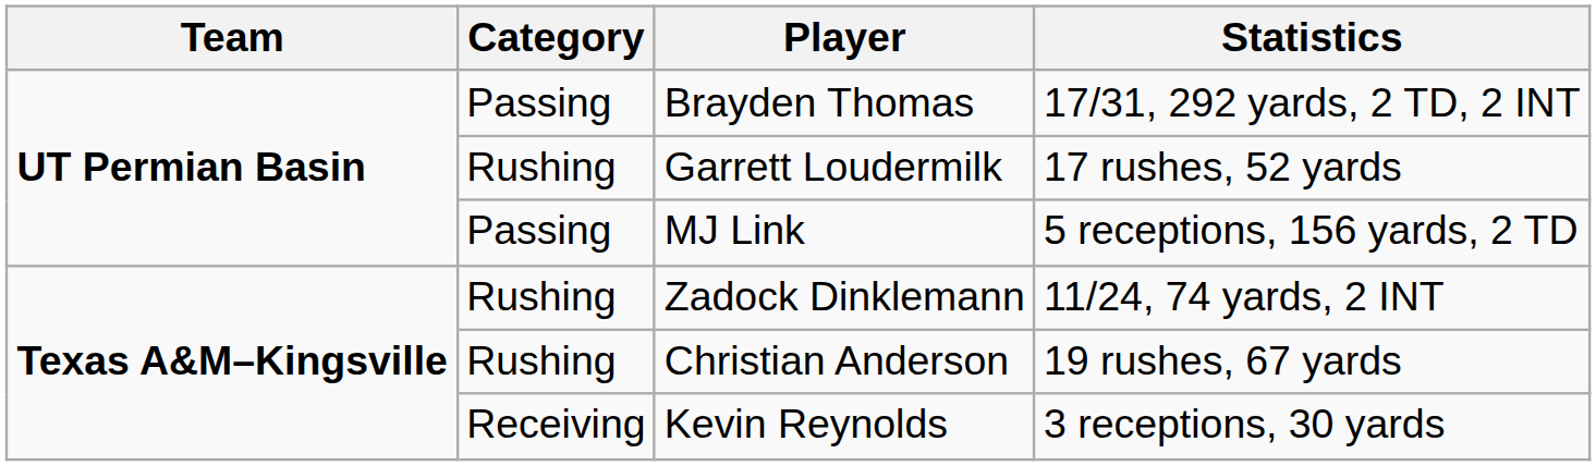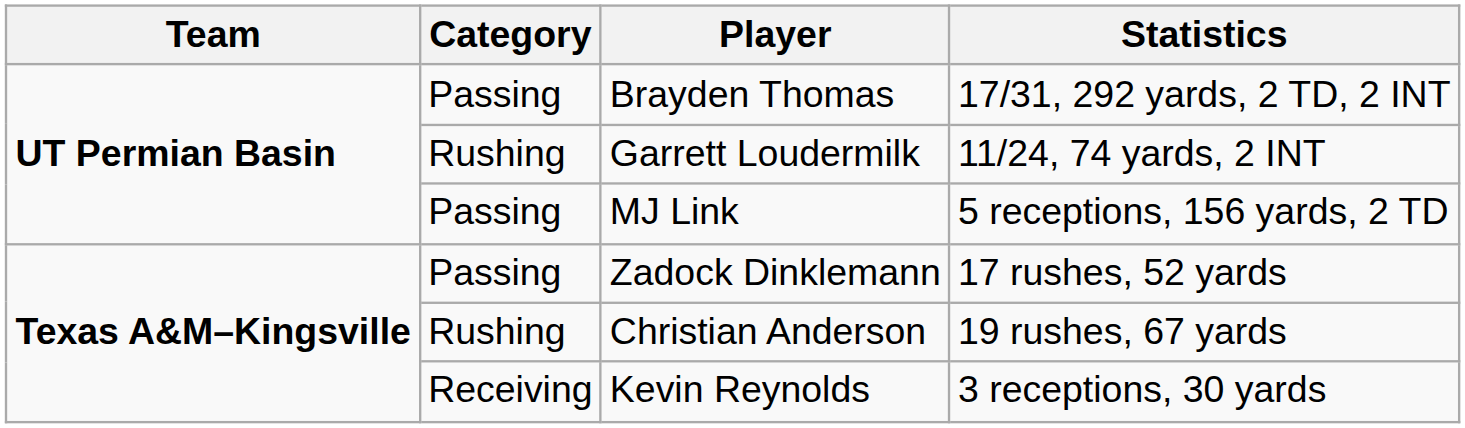Garrett Loudermilk | Statistics: 17 rushes, 52 yards -> 11/24, 74 yards, 2 INT
Zadock Dinklemann | Category: Rushing -> Passing
Zadock Dinklemann | Statistics: 11/24, 74 yards, 2 INT -> 17 rushes, 52 yards
